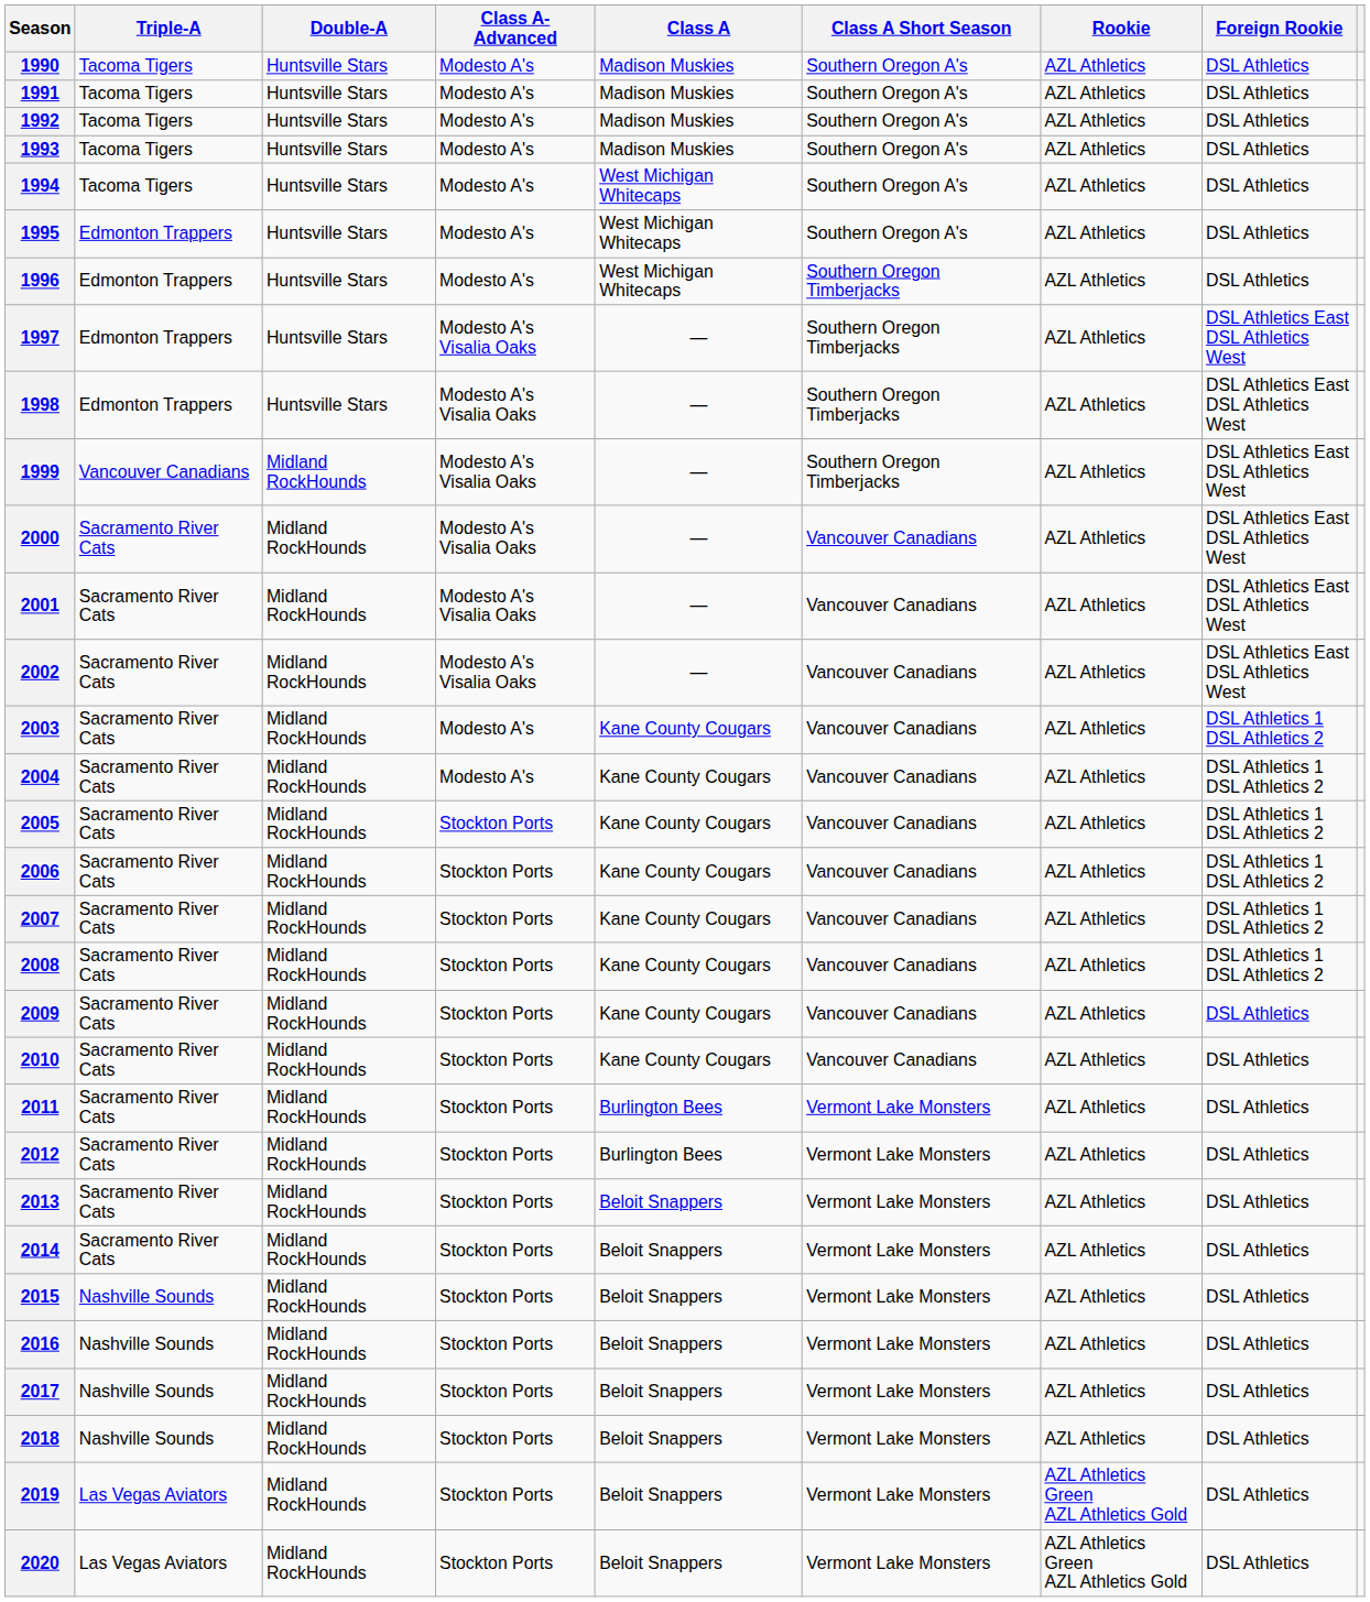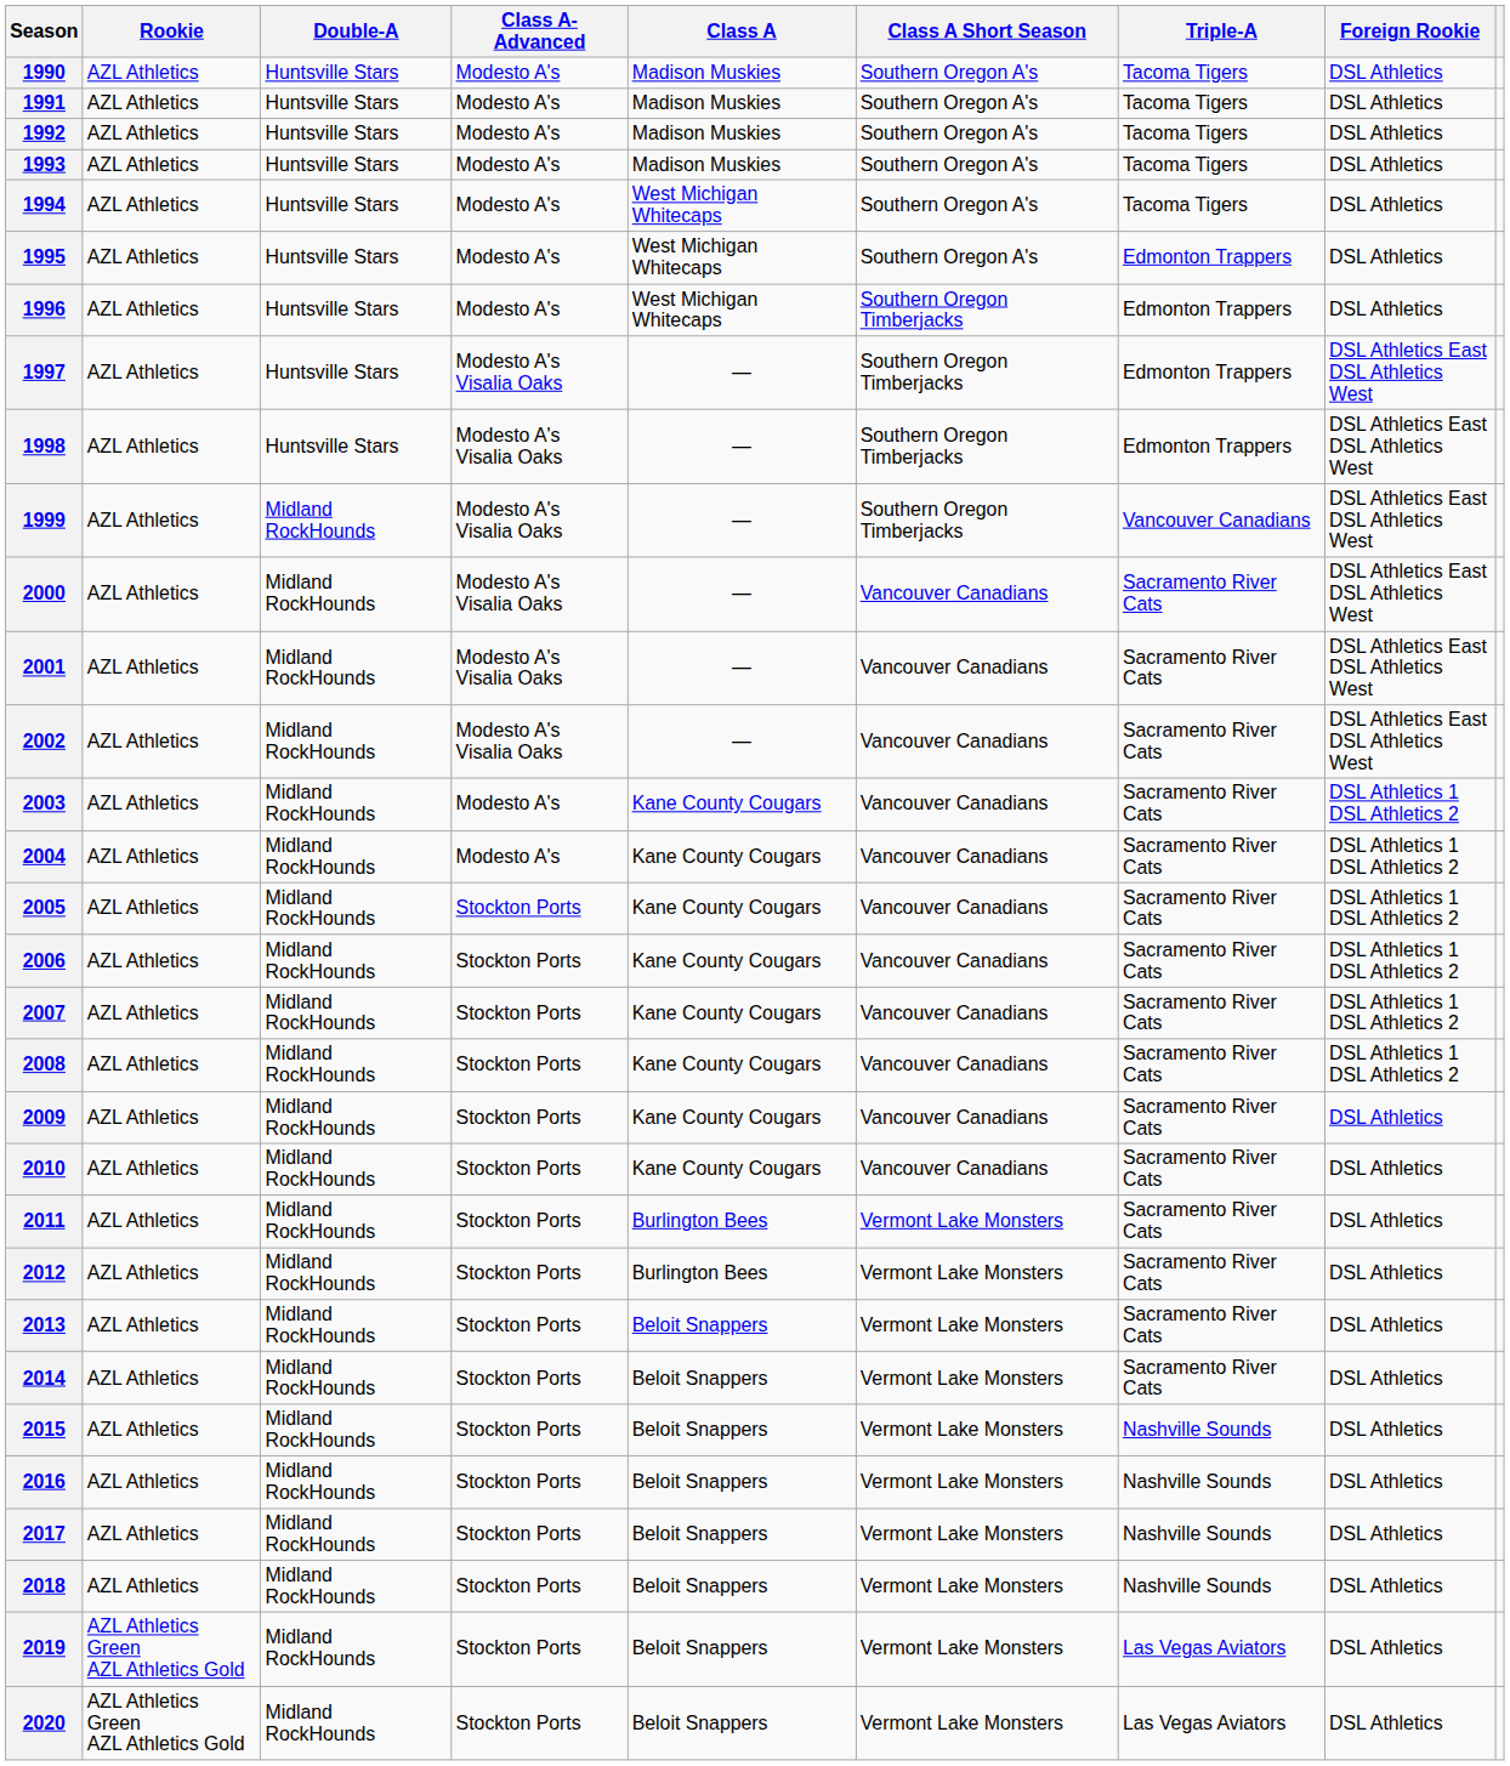columns swapped: Triple-A <-> Rookie
